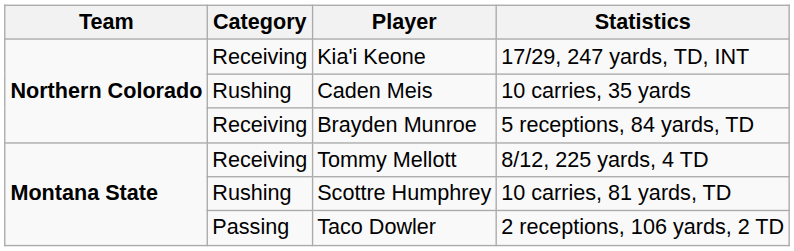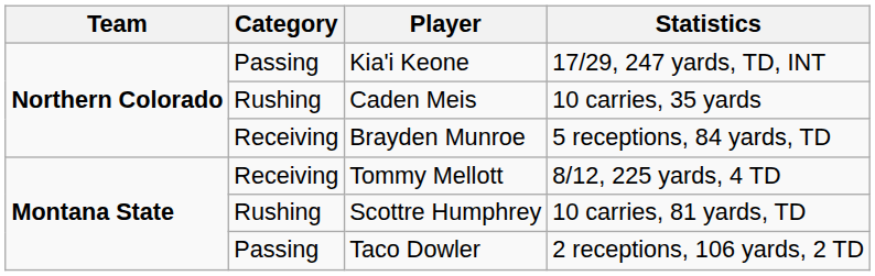Kia'i Keone | Category: Receiving -> Passing
